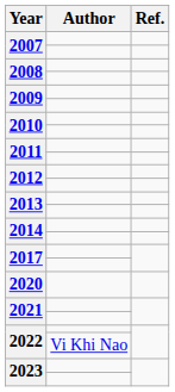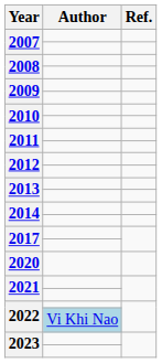2022 / Vi Khi Nao | Author: no background -> lightblue background
